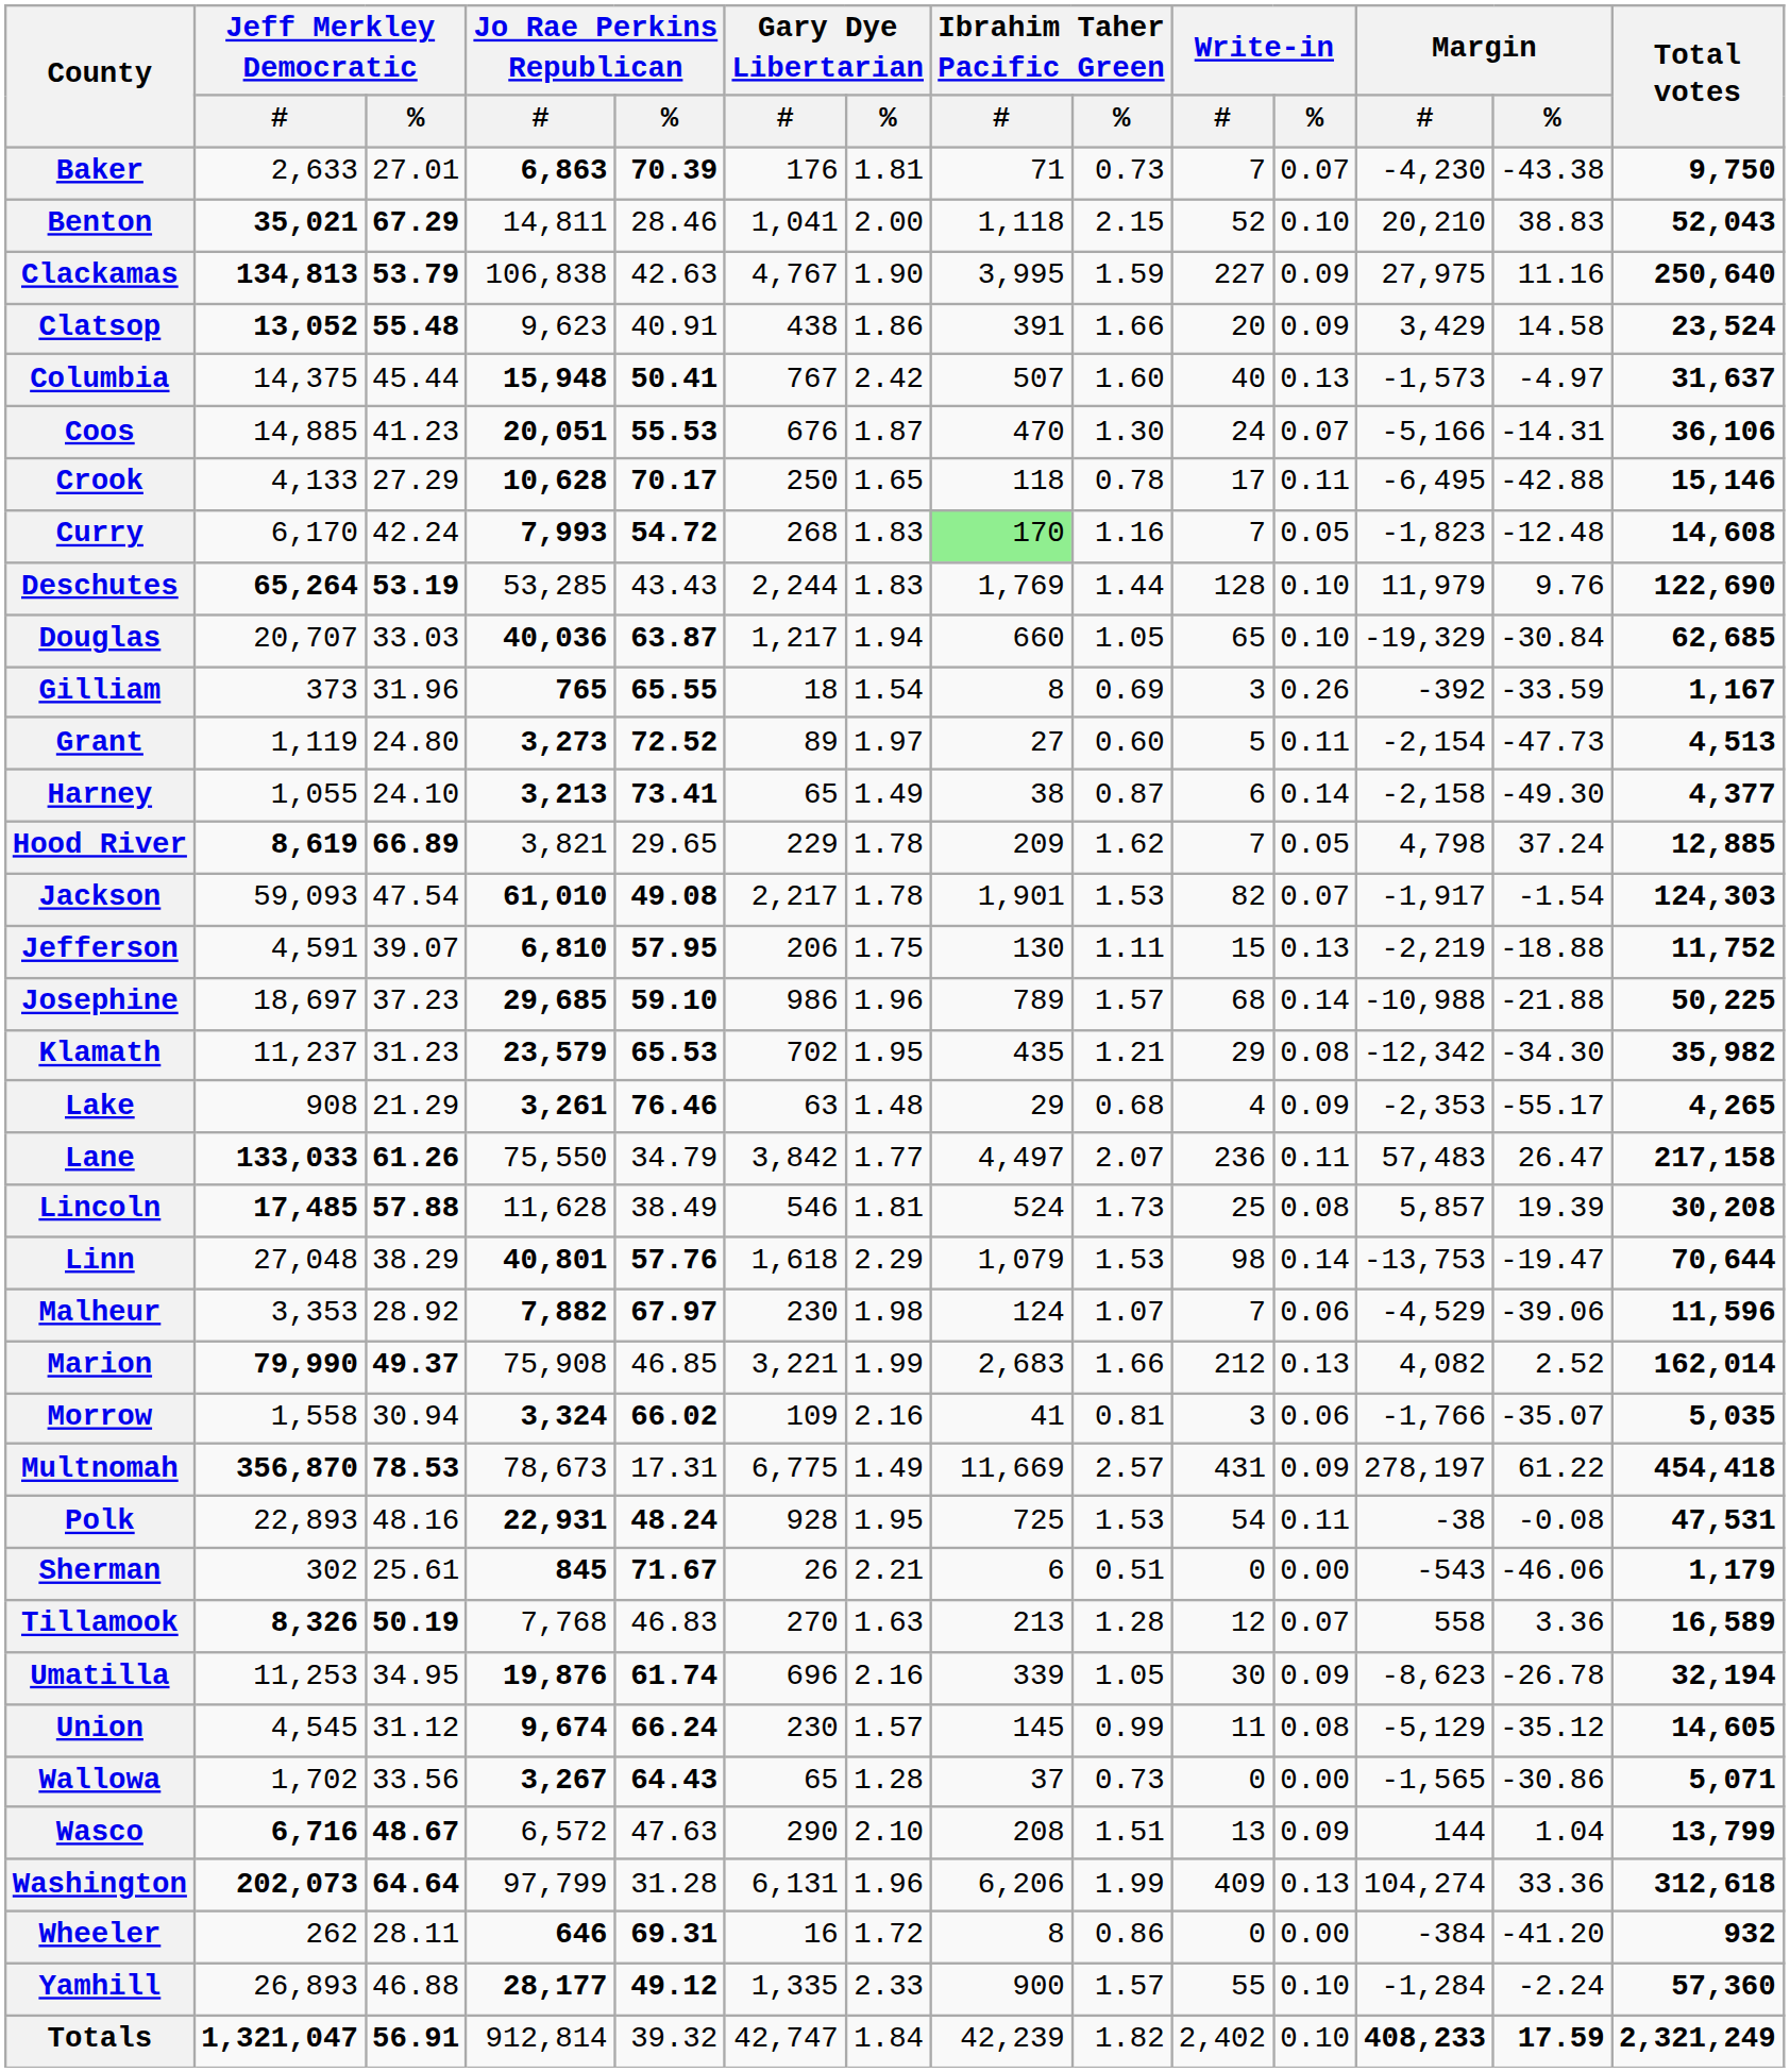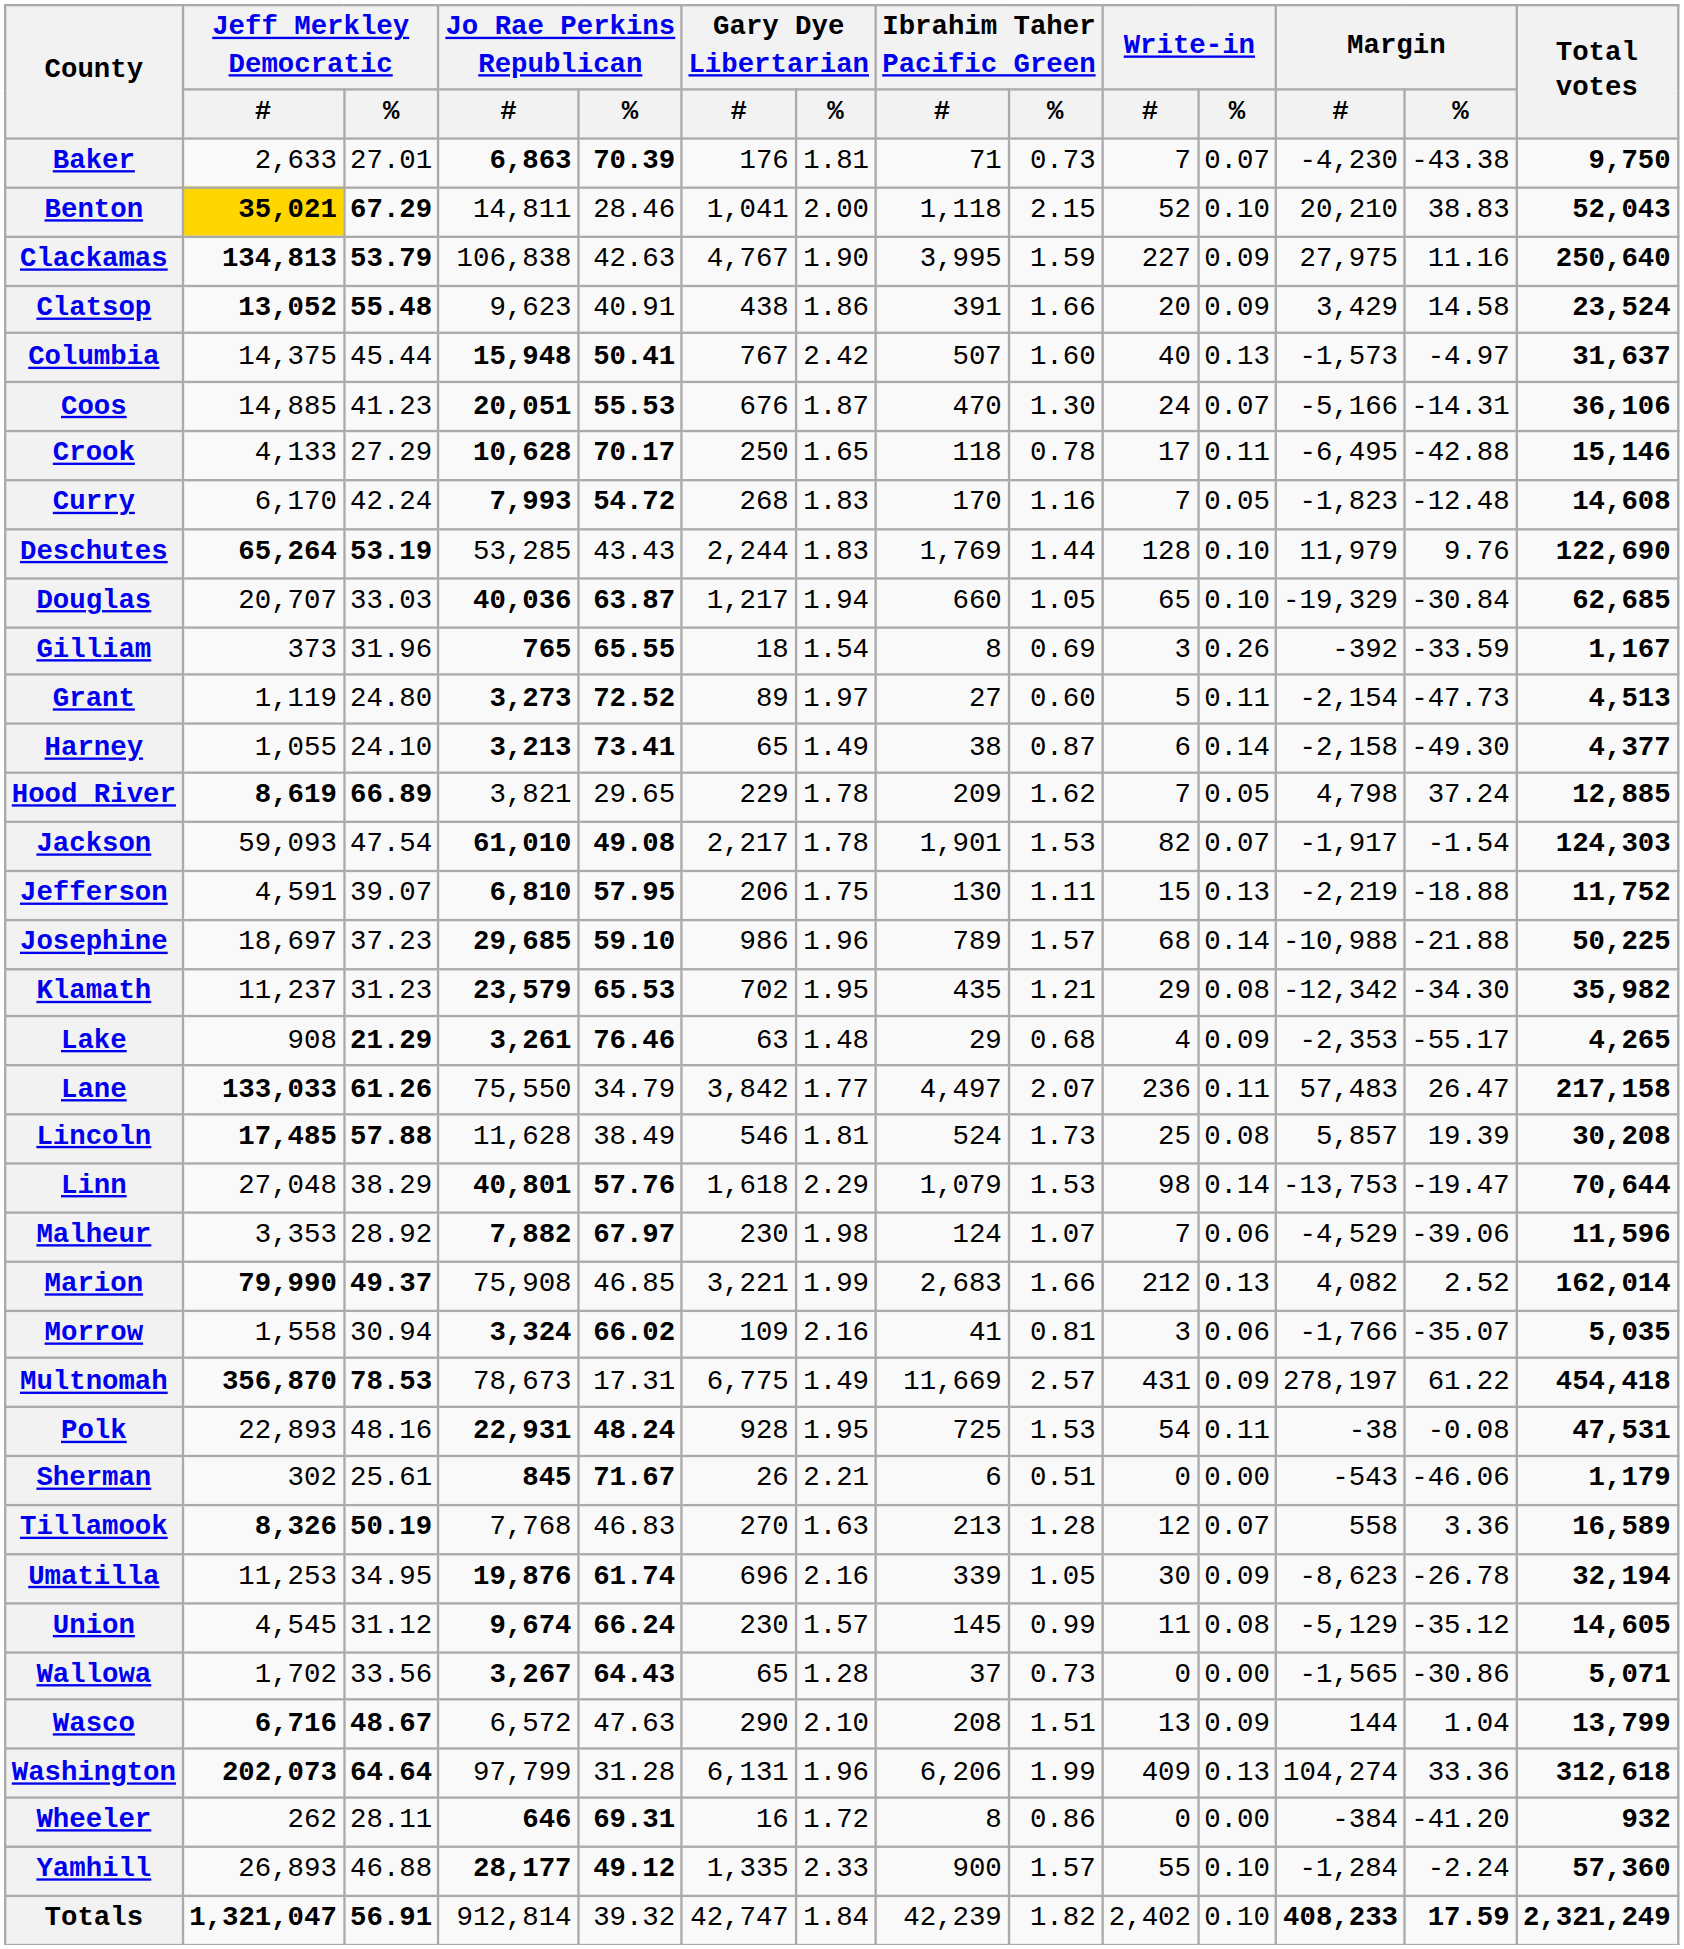Benton | Jeff Merkley Democratic / #: no background -> gold background
Curry | Ibrahim Taher Pacific Green / #: lightgreen background -> no background
Lake | Jeff Merkley Democratic / %: normal -> bold
